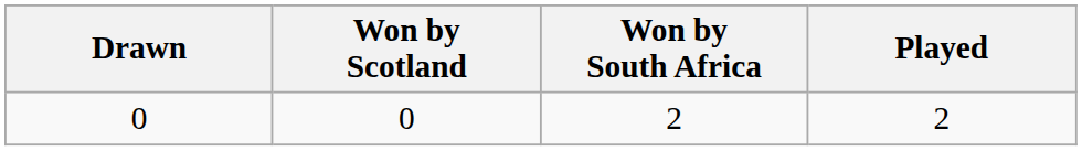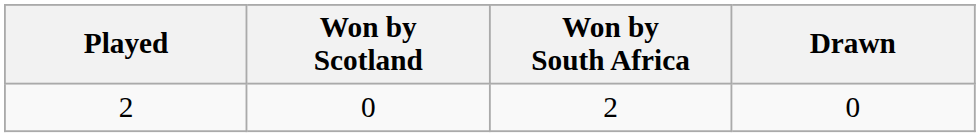columns swapped: Played <-> Drawn
